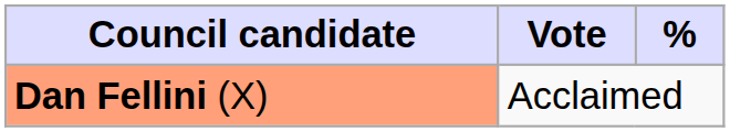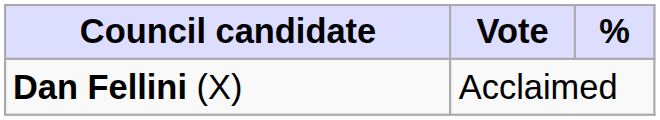Dan Fellini (X) | Council candidate: lightsalmon background -> no background
